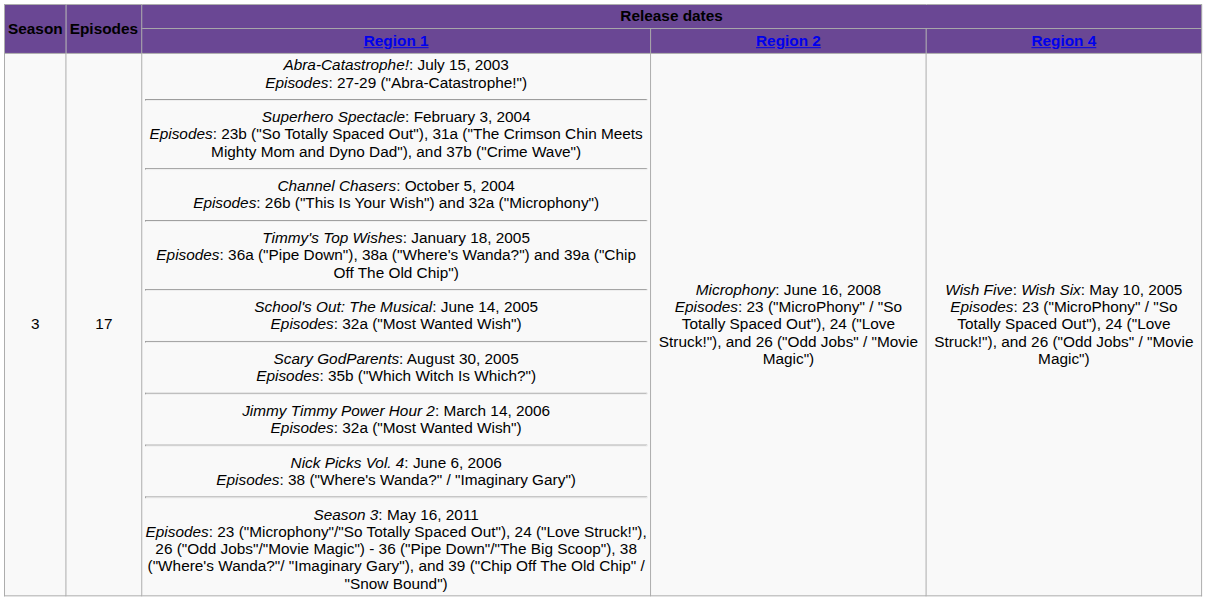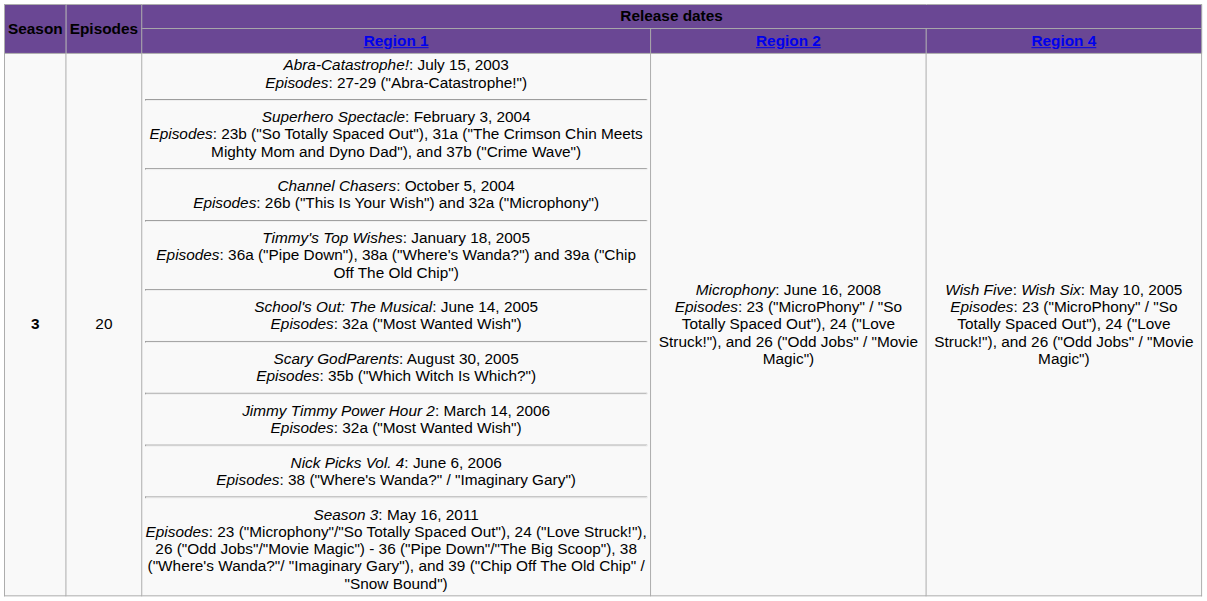row 3 | Season: normal -> bold
row 3 | Episodes: 17 -> 20
